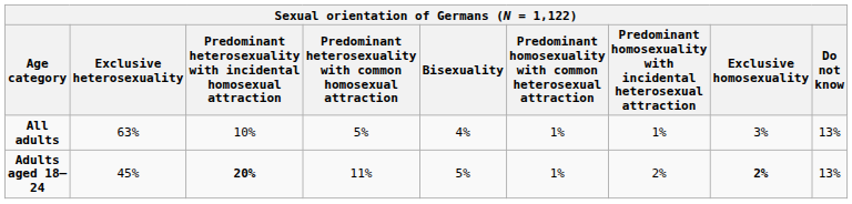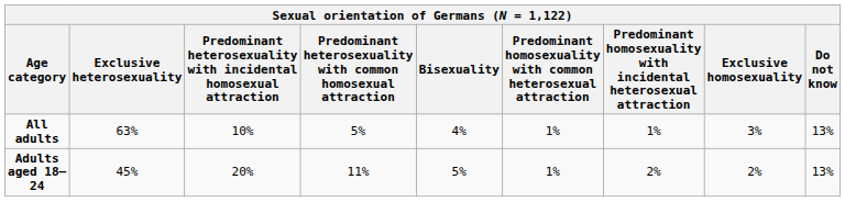Adults aged 18–24 | column 3: bold -> normal
Adults aged 18–24 | Exclusive homosexuality: bold -> normal
